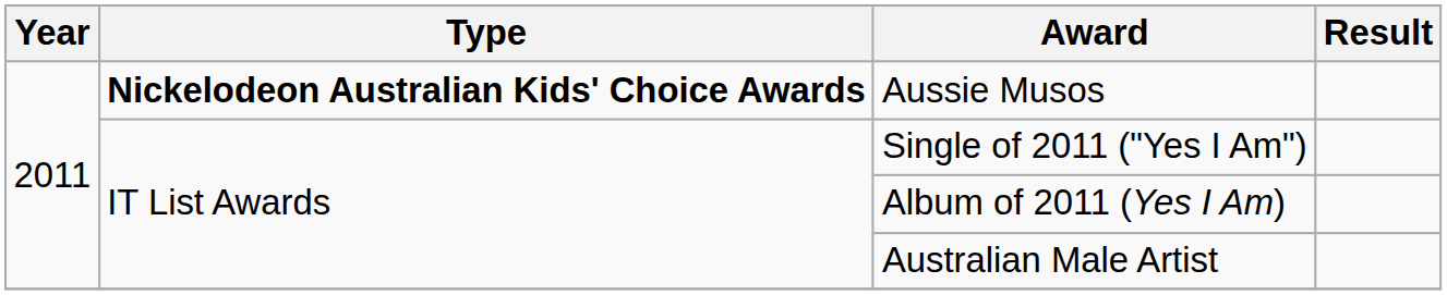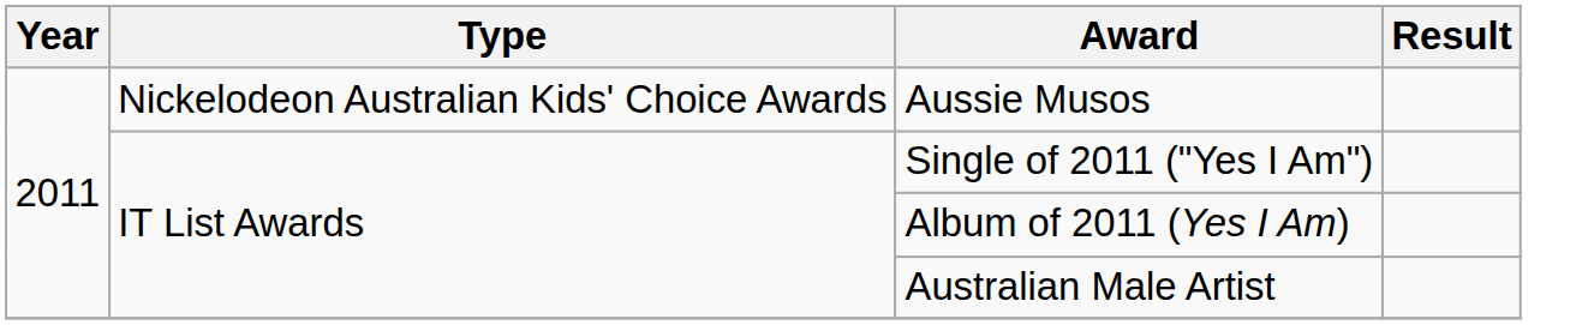Aussie Musos | Type: bold -> normal
